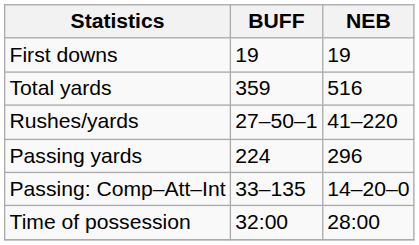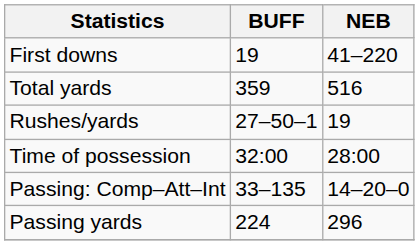First downs | NEB: 19 -> 41–220
Rushes/yards | NEB: 41–220 -> 19
rows swapped: Passing yards <-> Time of possession
